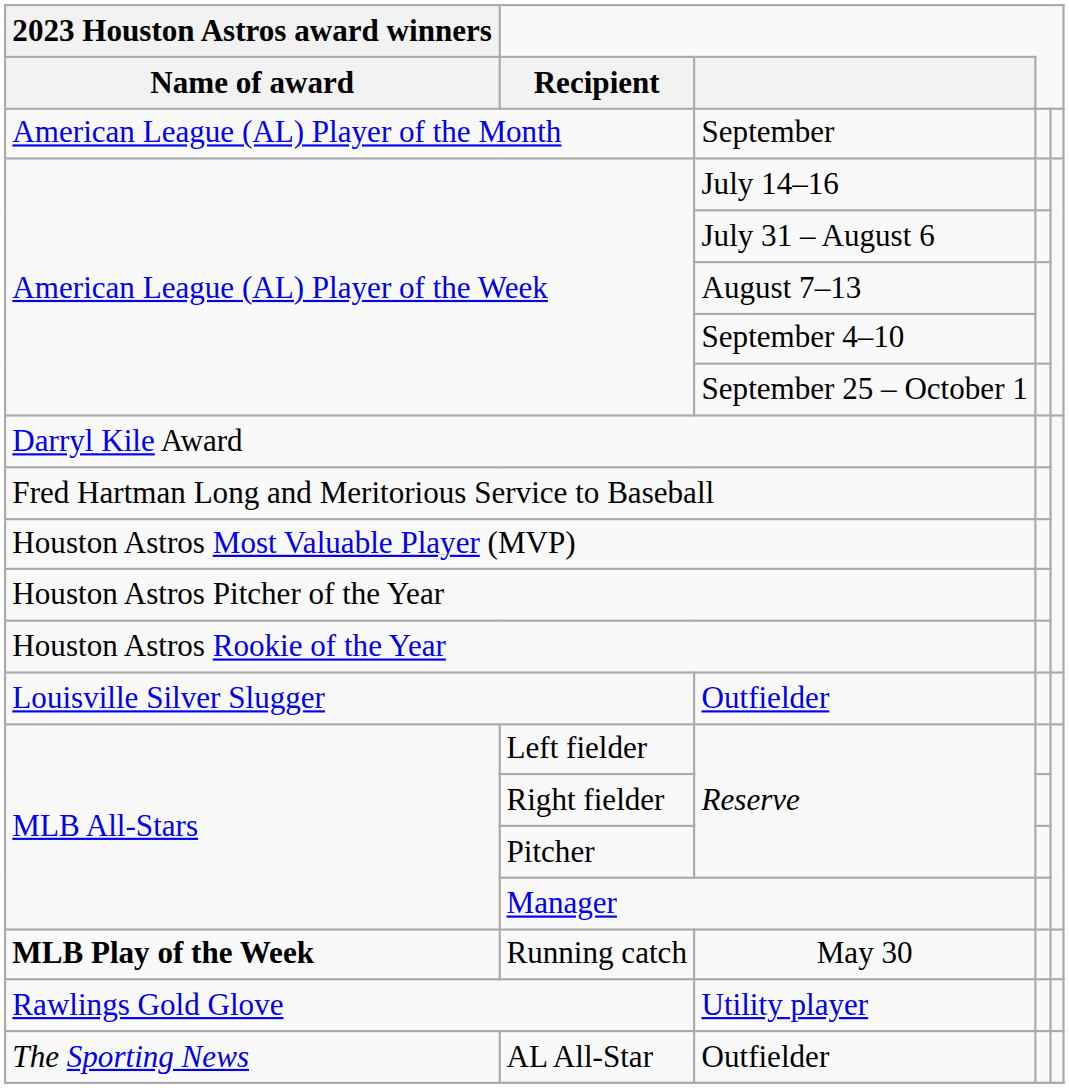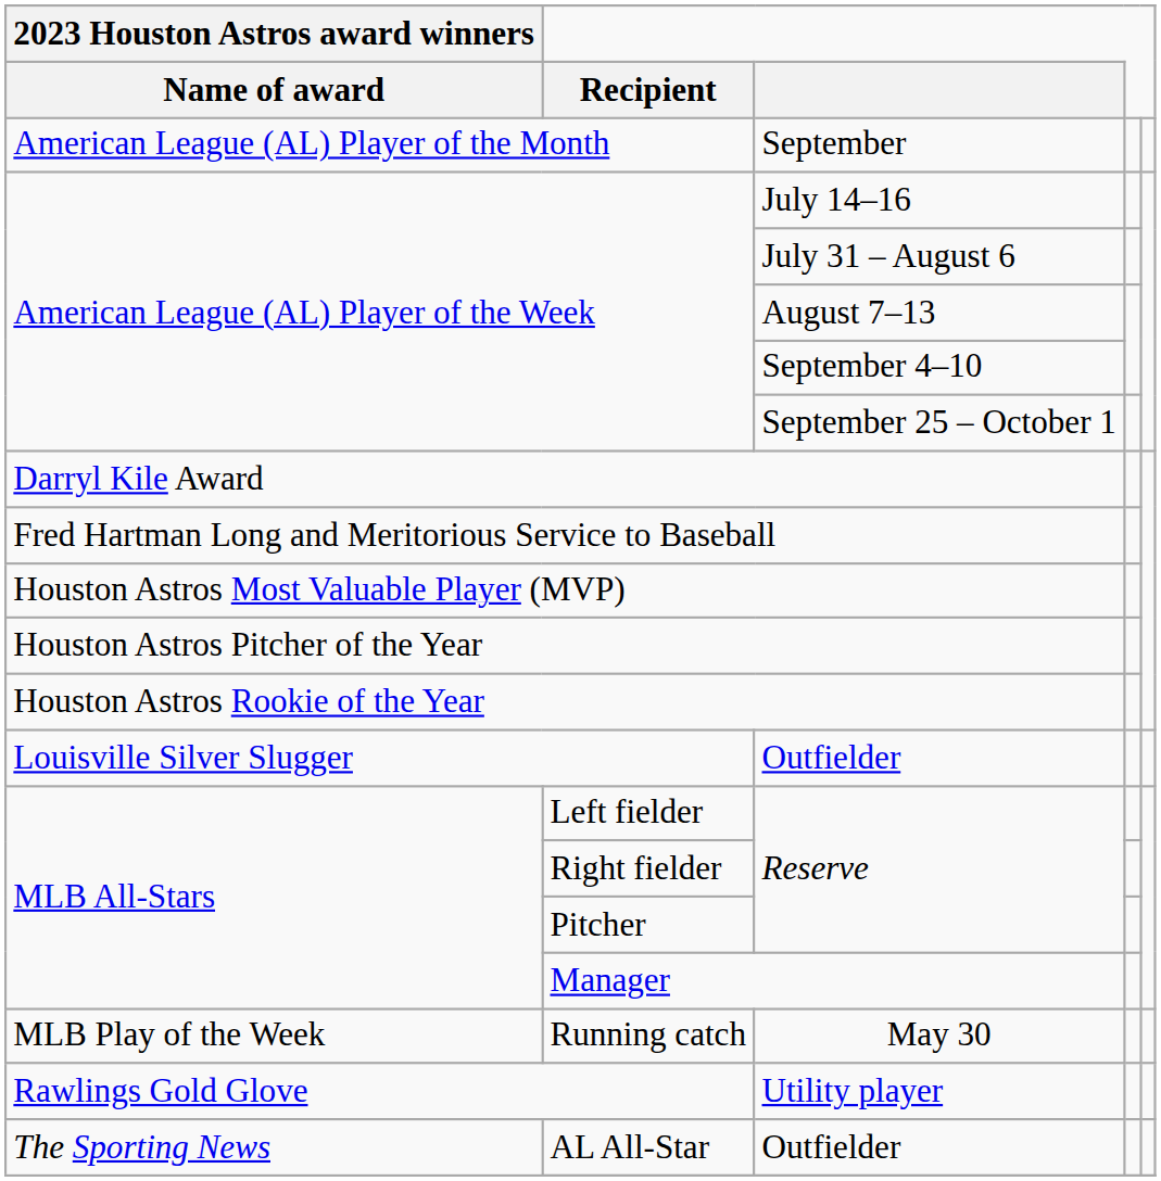May 30 | 2023 Houston Astros award winners / Name of award: bold -> normal
